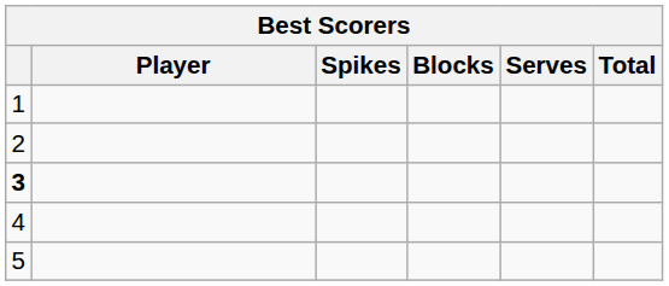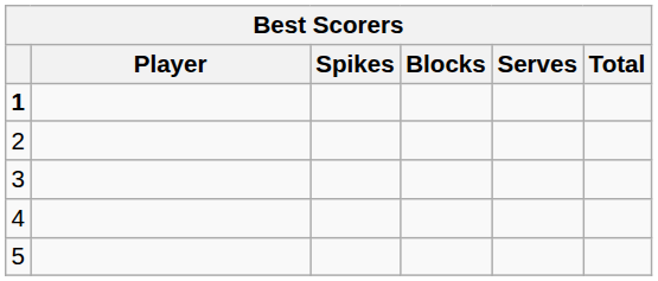1 | column 1: normal -> bold
3 | column 1: bold -> normal
